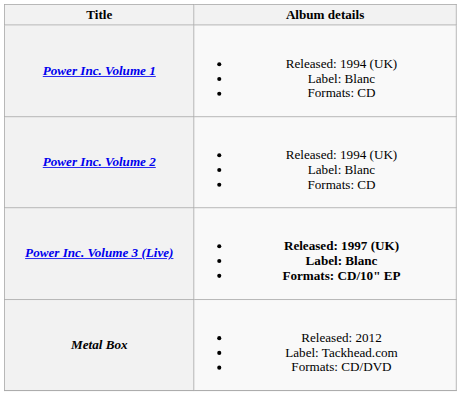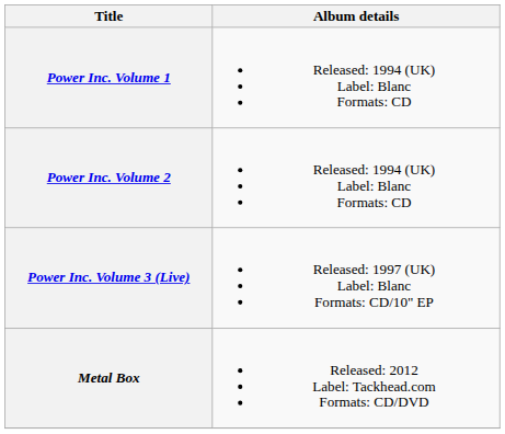Power Inc. Volume 3 (Live) | Album details: bold -> normal
